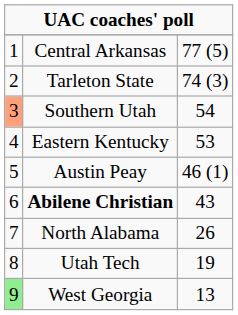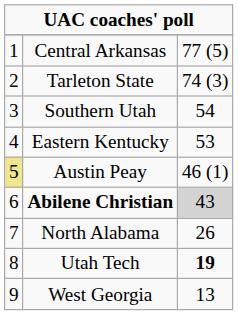Southern Utah | column 1: lightsalmon background -> no background
Austin Peay | column 1: no background -> khaki background
Abilene Christian | column 3: no background -> lightgrey background
Utah Tech | column 3: normal -> bold
West Georgia | column 1: lightgreen background -> no background
